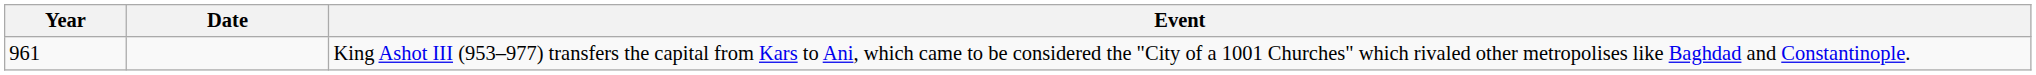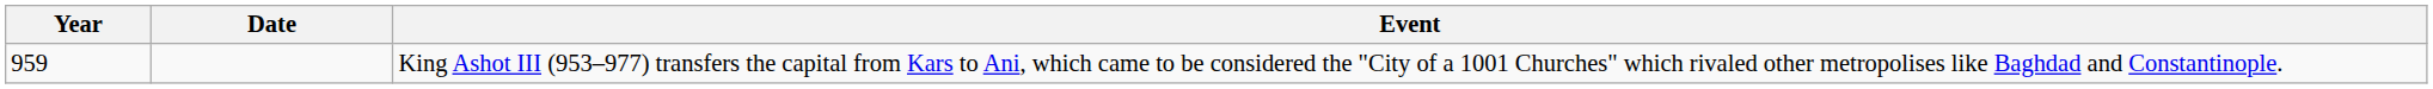row 2 | Year: 961 -> 959
